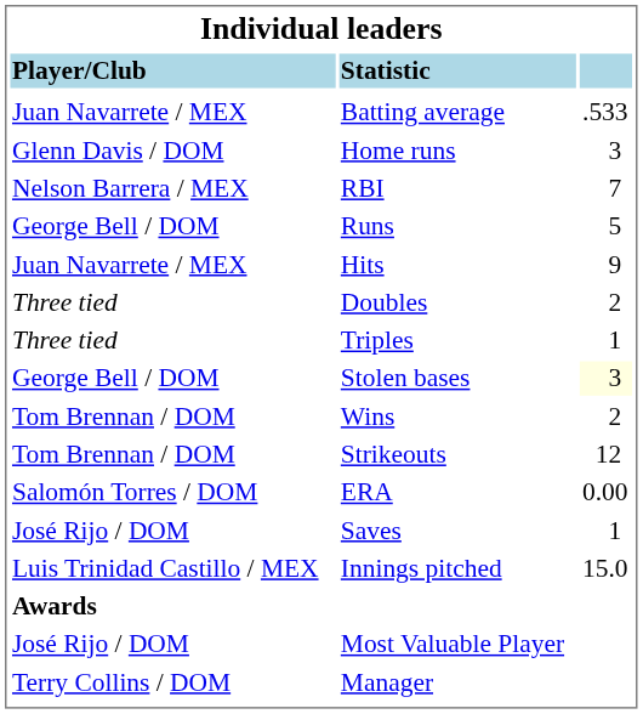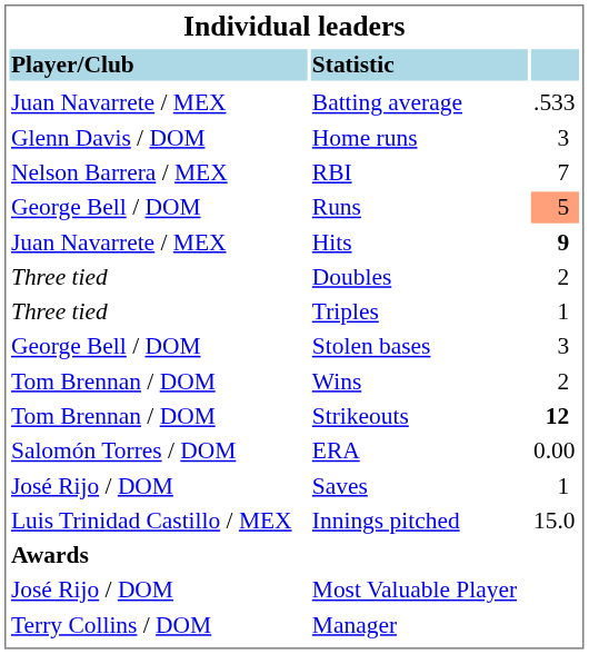Runs | column 3: no background -> lightsalmon background
Hits | column 3: normal -> bold
Stolen bases | column 3: lightyellow background -> no background
Strikeouts | column 3: normal -> bold
